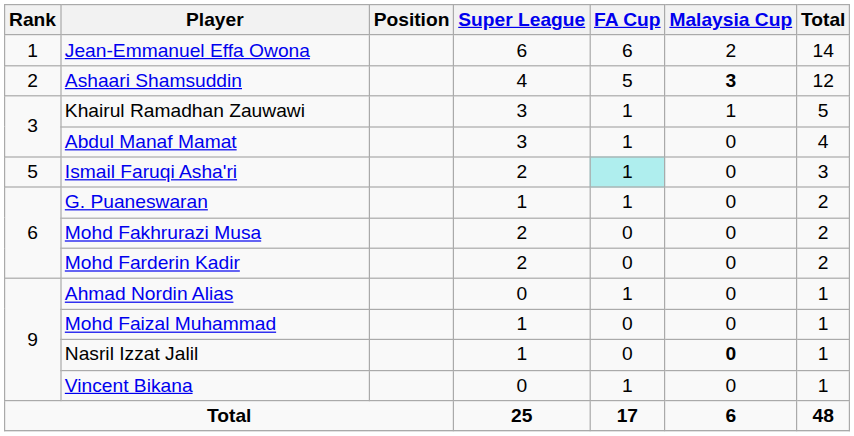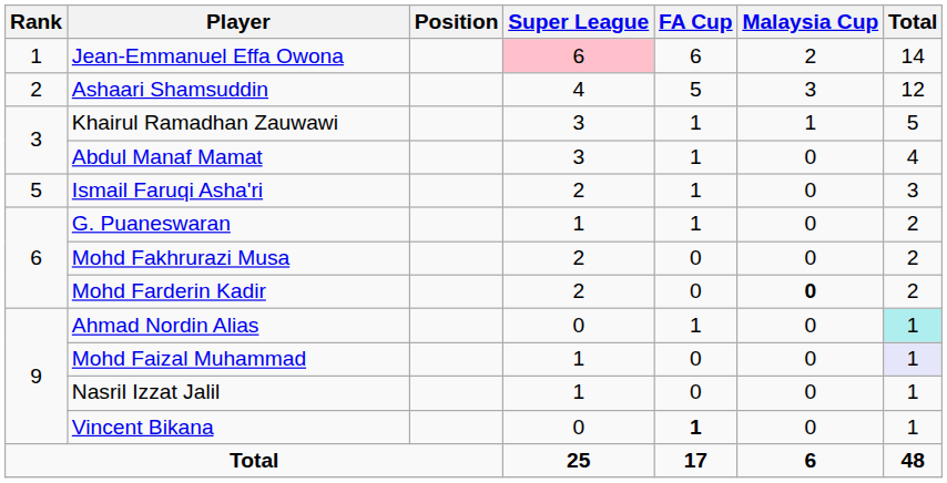Jean-Emmanuel Effa Owona | Super League: no background -> pink background
Ashaari Shamsuddin | Malaysia Cup: bold -> normal
Ismail Faruqi Asha'ri | FA Cup: paleturquoise background -> no background
Mohd Farderin Kadir | Malaysia Cup: normal -> bold
Ahmad Nordin Alias | Total: no background -> paleturquoise background
Mohd Faizal Muhammad | Total: no background -> lavender background
Nasril Izzat Jalil | Malaysia Cup: bold -> normal
Vincent Bikana | FA Cup: normal -> bold
